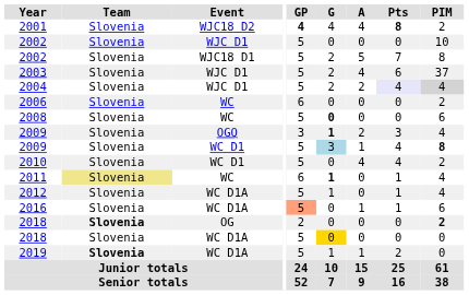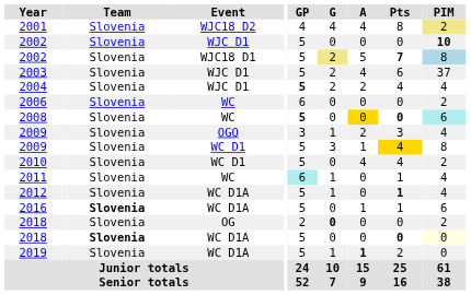2001 | GP: bold -> normal
2001 | Pts: bold -> normal
2001 | PIM: no background -> khaki background
2002 / WJC D1 | PIM: normal -> bold
2002 / WJC18 D1 | G: no background -> khaki background
2002 / WJC18 D1 | Pts: normal -> bold
2002 / WJC18 D1 | PIM: no background -> lightblue background
2004 | GP: normal -> bold
2004 | Pts: lavender background -> no background
2004 | PIM: lightgrey background -> no background
2008 | GP: normal -> bold
2008 | G: bold -> normal
2008 | A: no background -> gold background
2008 | Pts: normal -> bold
2008 | PIM: no background -> paleturquoise background
2009 / OGQ | G: bold -> normal
2009 / WC D1 | G: lightblue background -> no background
2009 / WC D1 | Pts: no background -> gold background
2009 / WC D1 | PIM: bold -> normal
2011 | Team: khaki background -> no background
2011 | GP: no background -> paleturquoise background
2011 | G: bold -> normal
2012 | Pts: normal -> bold
2016 | Team: normal -> bold
2016 | GP: lightsalmon background -> no background
2018 / OG | Team: bold -> normal
2018 / OG | G: normal -> bold
2018 / OG | PIM: bold -> normal
2018 / WC D1A | Team: normal -> bold
2018 / WC D1A | G: gold background -> no background
2018 / WC D1A | Pts: normal -> bold
2018 / WC D1A | PIM: no background -> lightyellow background
2019 | Team: bold -> normal
2019 | A: normal -> bold
